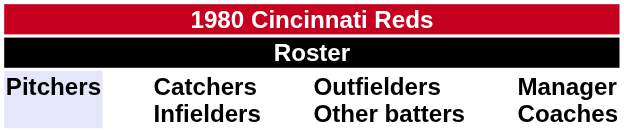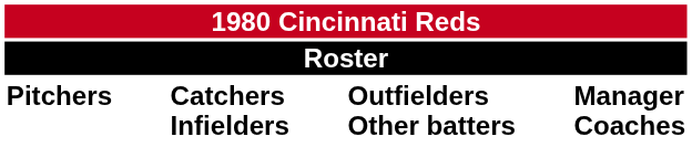Pitchers | column 1: lavender background -> no background
